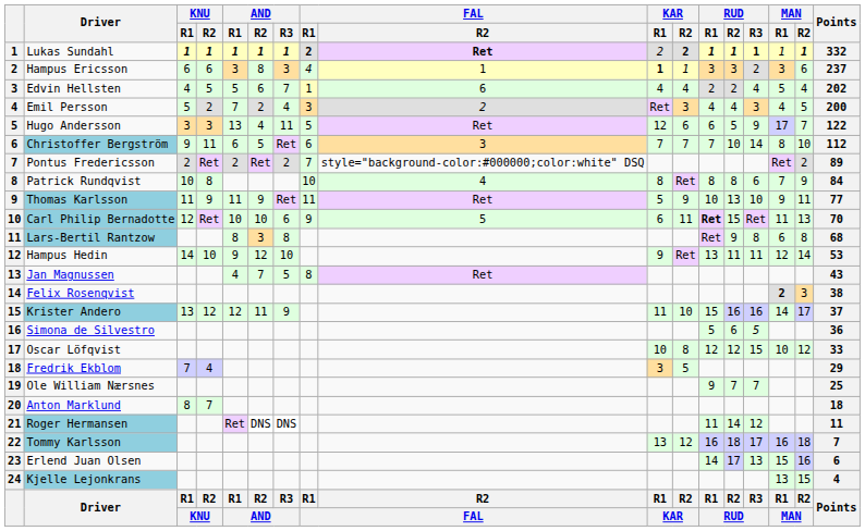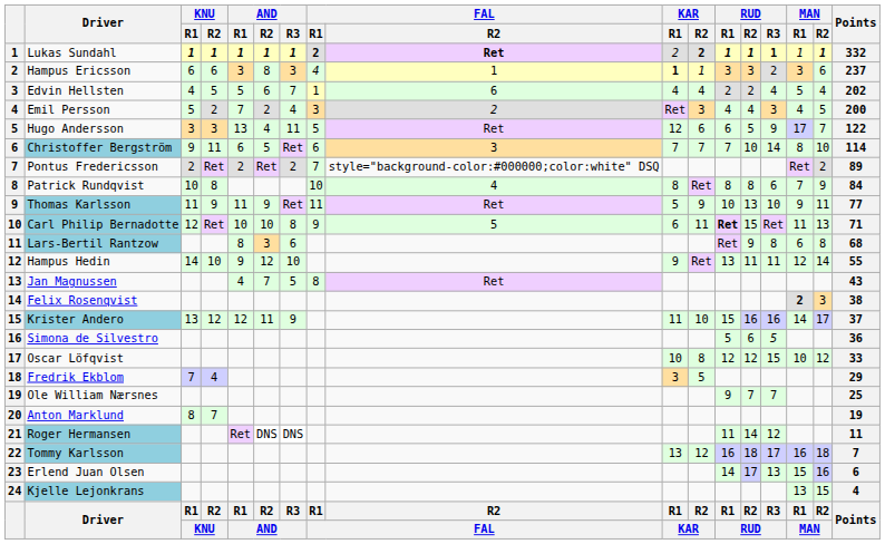Christoffer Bergström | Points: 112 -> 114
Carl Philip Bernadotte | AND / R3: 6 -> 8
Carl Philip Bernadotte | Points: 70 -> 71
Lars-Bertil Rantzow | AND / R3: 8 -> 6
Hampus Hedin | Points: 53 -> 55
Anton Marklund | Points: 18 -> 19
